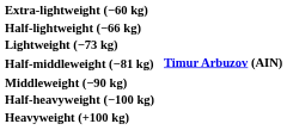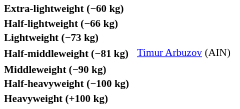Half-middleweight (−81 kg) / Timur Arbuzov (AIN) | column 2: bold -> normal
